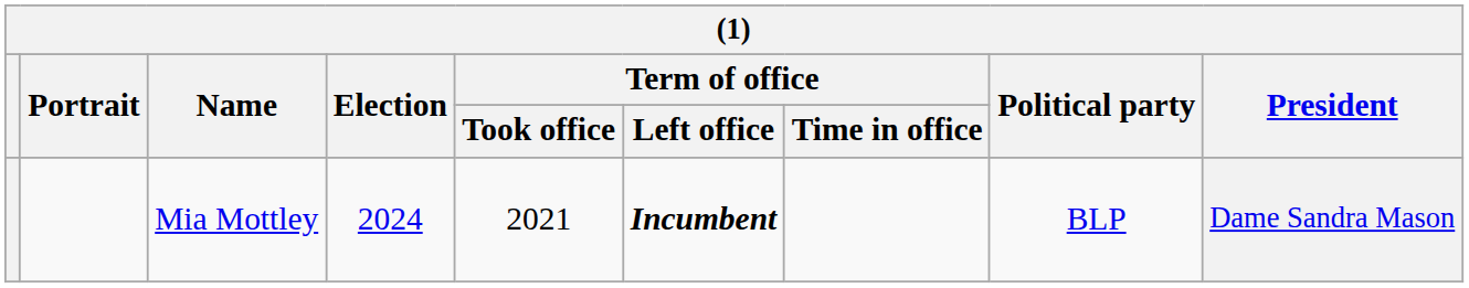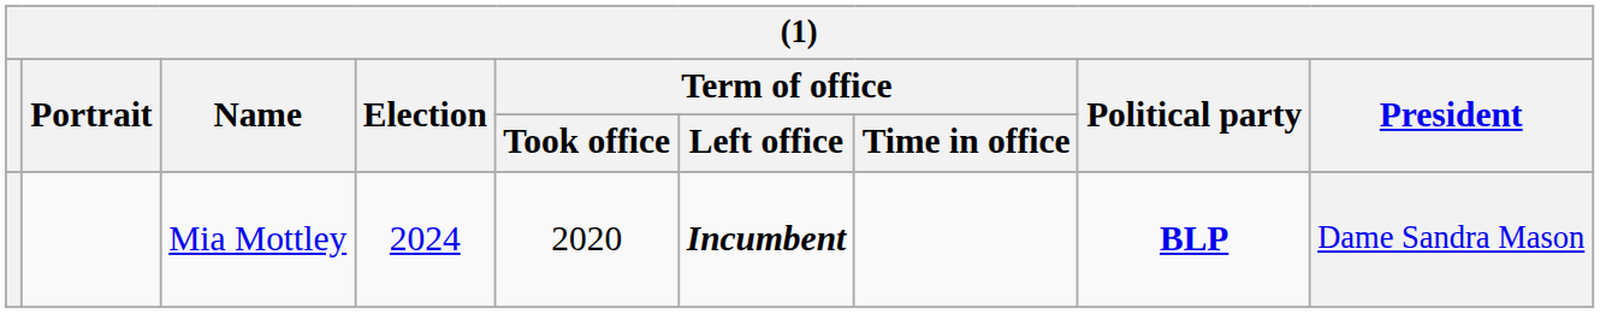Mia Mottley | Term of office / Took office: 2021 -> 2020
Mia Mottley | Political party: normal -> bold
